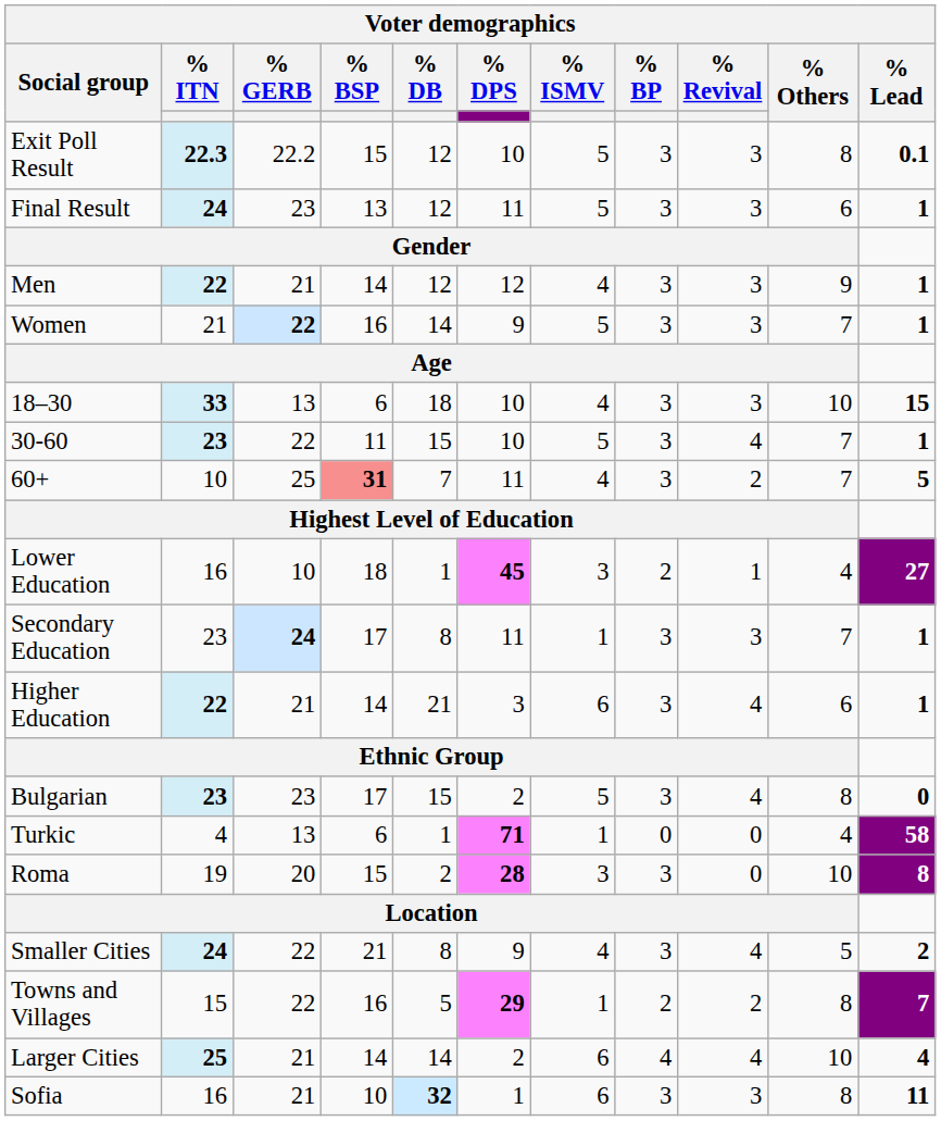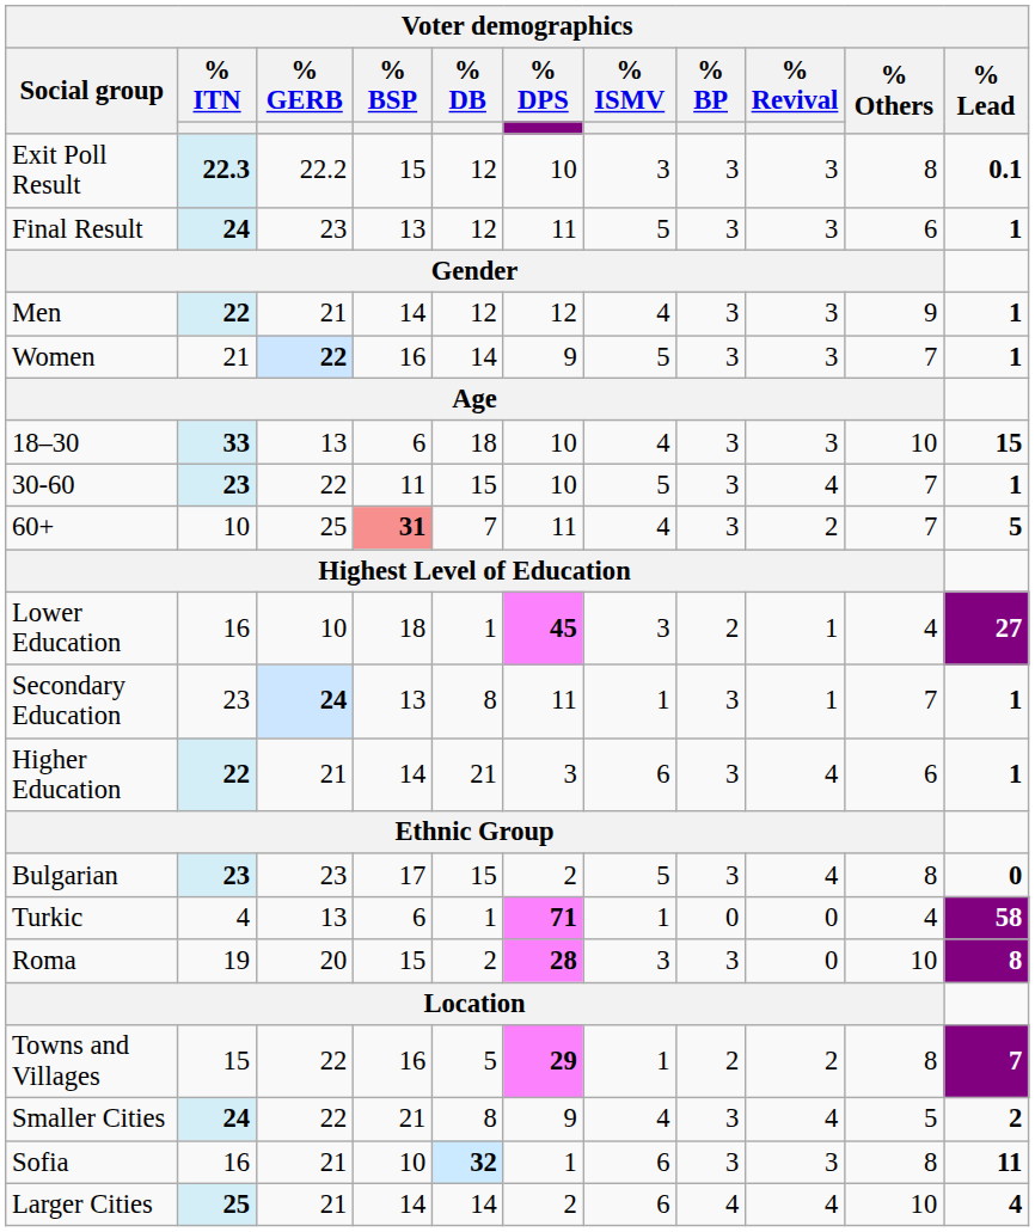Exit Poll Result | % ISMV: 5 -> 3
Secondary Education | % BSP: 17 -> 13
Secondary Education | % Revival: 3 -> 1
rows swapped: Towns and Villages <-> Smaller Cities
rows swapped: Larger Cities <-> Sofia
